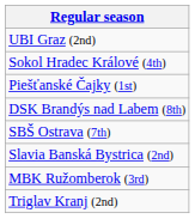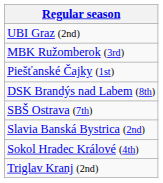row 3 | column 1: Sokol Hradec Králové (4th) -> MBK Ružomberok (3rd)
row 8 | column 1: MBK Ružomberok (3rd) -> Sokol Hradec Králové (4th)
